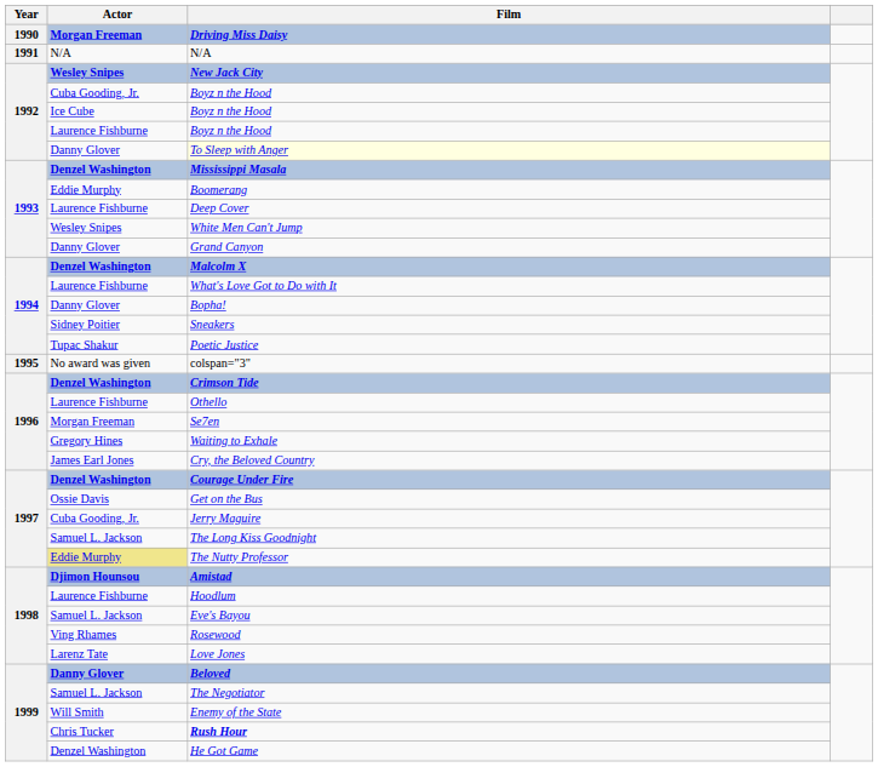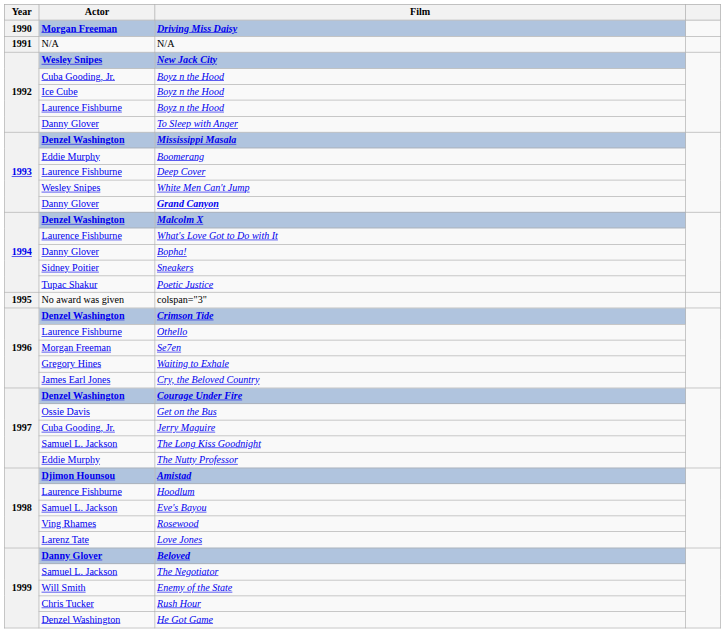To Sleep with Anger | Film: lightyellow background -> no background
Grand Canyon | Film: normal -> bold
The Nutty Professor | Actor: khaki background -> no background
Rush Hour | Film: bold -> normal
